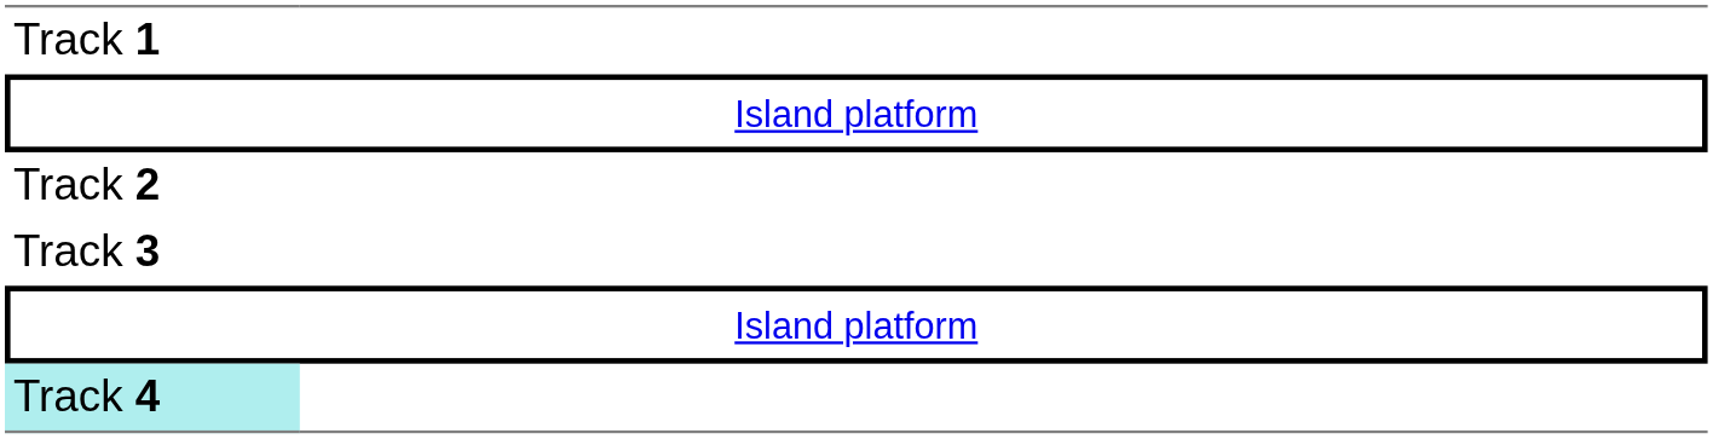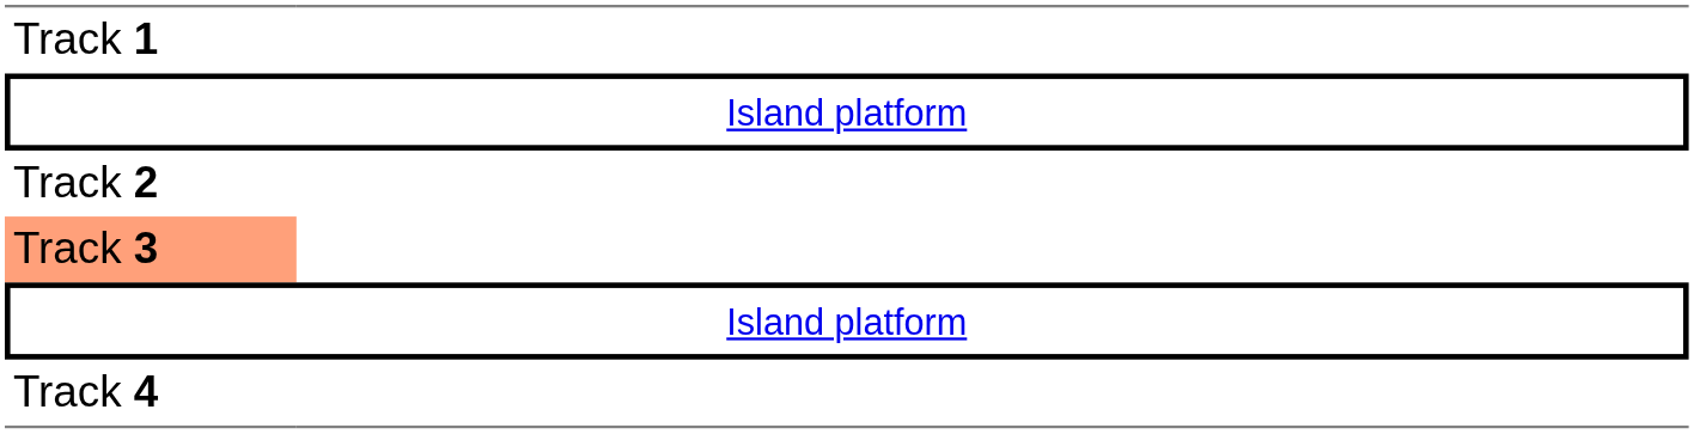row 4 | column 1: no background -> lightsalmon background
row 6 | column 1: paleturquoise background -> no background
